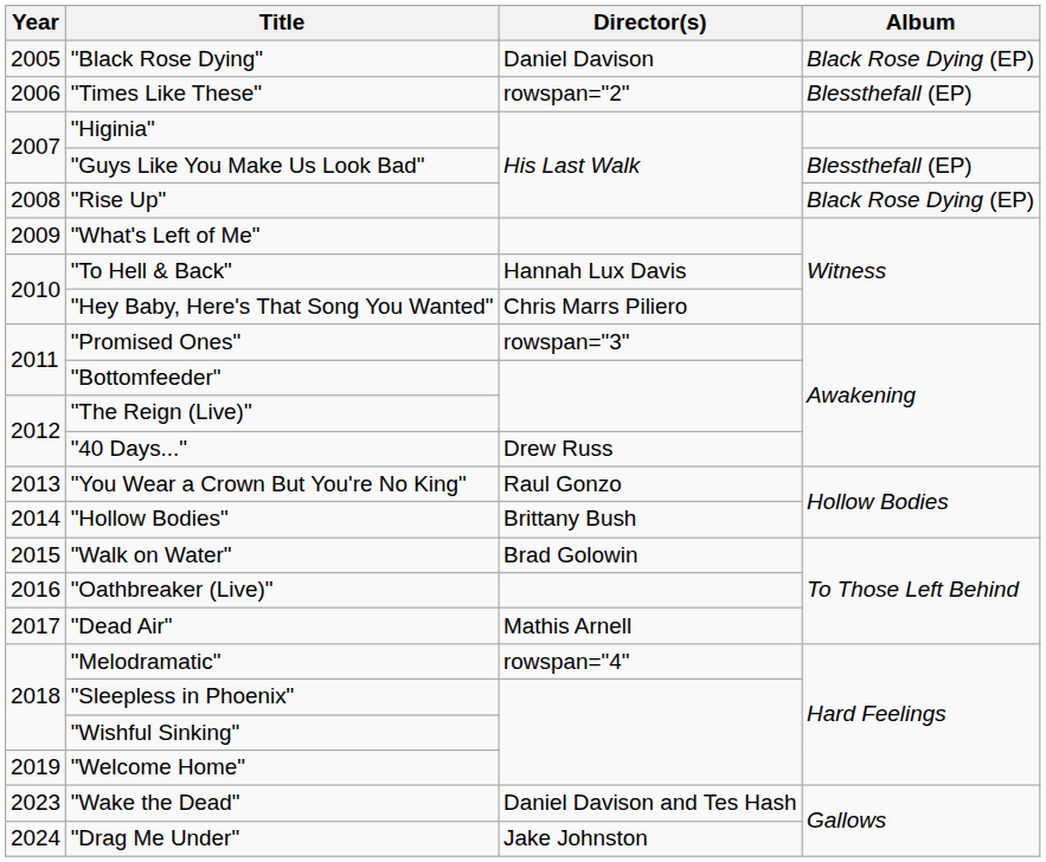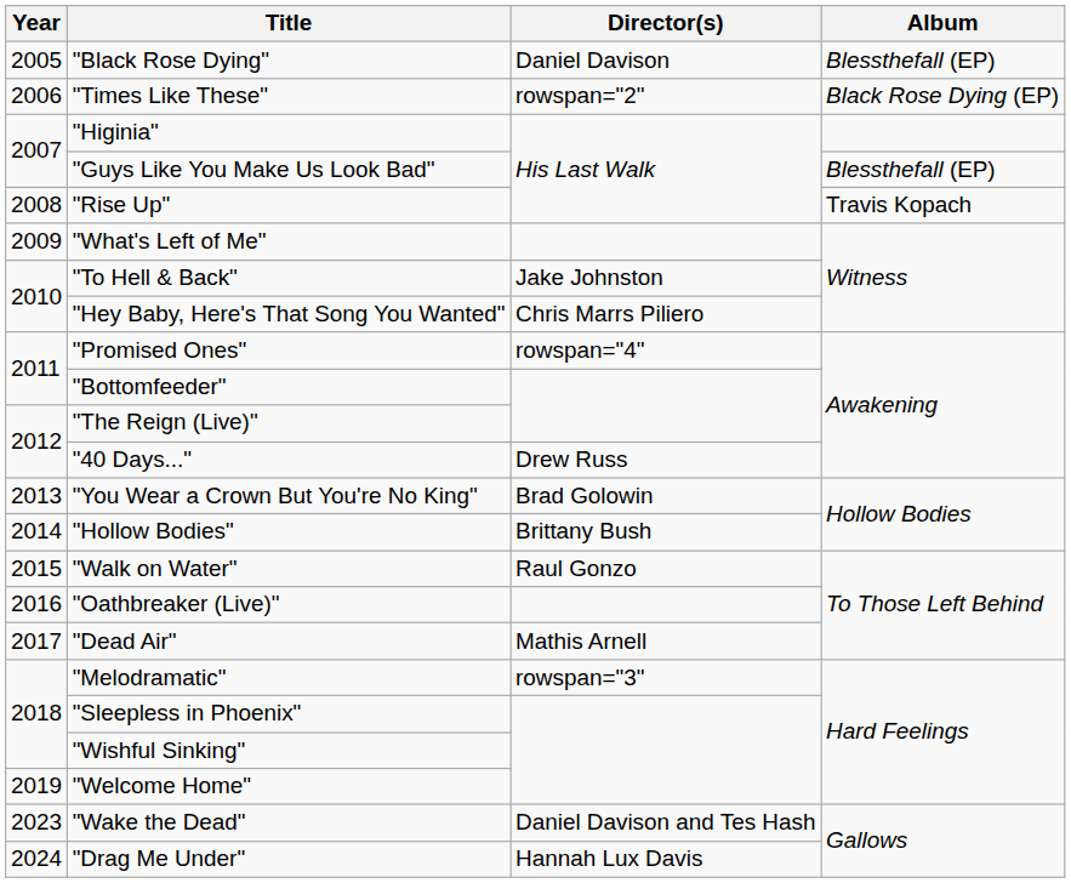"Black Rose Dying" | Album: Black Rose Dying (EP) -> Blessthefall (EP)
"Times Like These" | Album: Blessthefall (EP) -> Black Rose Dying (EP)
"Rise Up" | Album: Black Rose Dying (EP) -> Travis Kopach
"To Hell & Back" | Director(s): Hannah Lux Davis -> Jake Johnston
"Promised Ones" | Director(s): rowspan="3" -> rowspan="4"
"You Wear a Crown But You're No King" | Director(s): Raul Gonzo -> Brad Golowin
"Walk on Water" | Director(s): Brad Golowin -> Raul Gonzo
"Melodramatic" | Director(s): rowspan="4" -> rowspan="3"
"Drag Me Under" | Director(s): Jake Johnston -> Hannah Lux Davis
